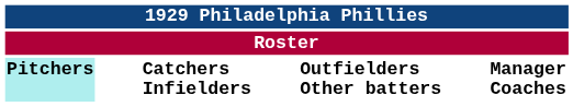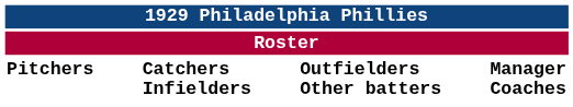Pitchers | column 1: paleturquoise background -> no background
